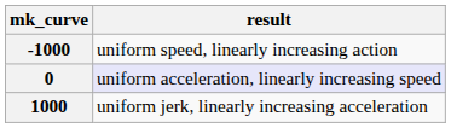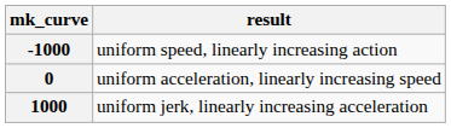0 | result: lavender background -> no background
